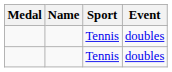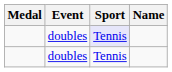columns swapped: Name <-> Event
row 2 | Sport: no background -> lavender background
